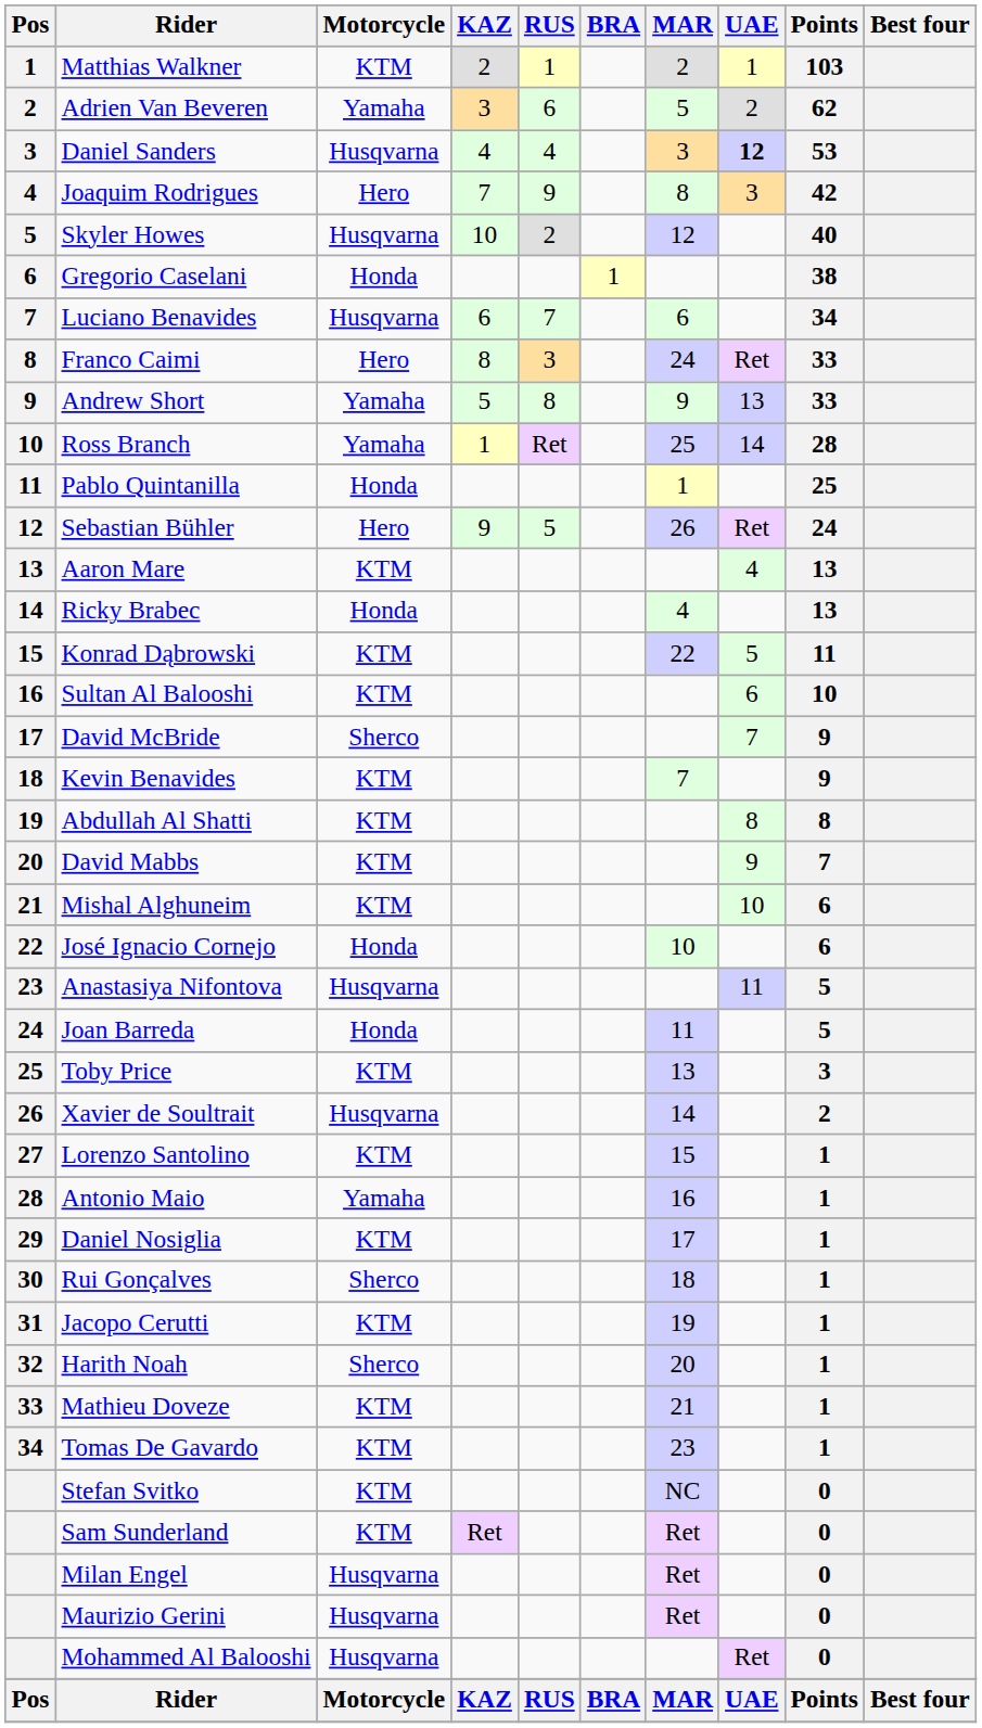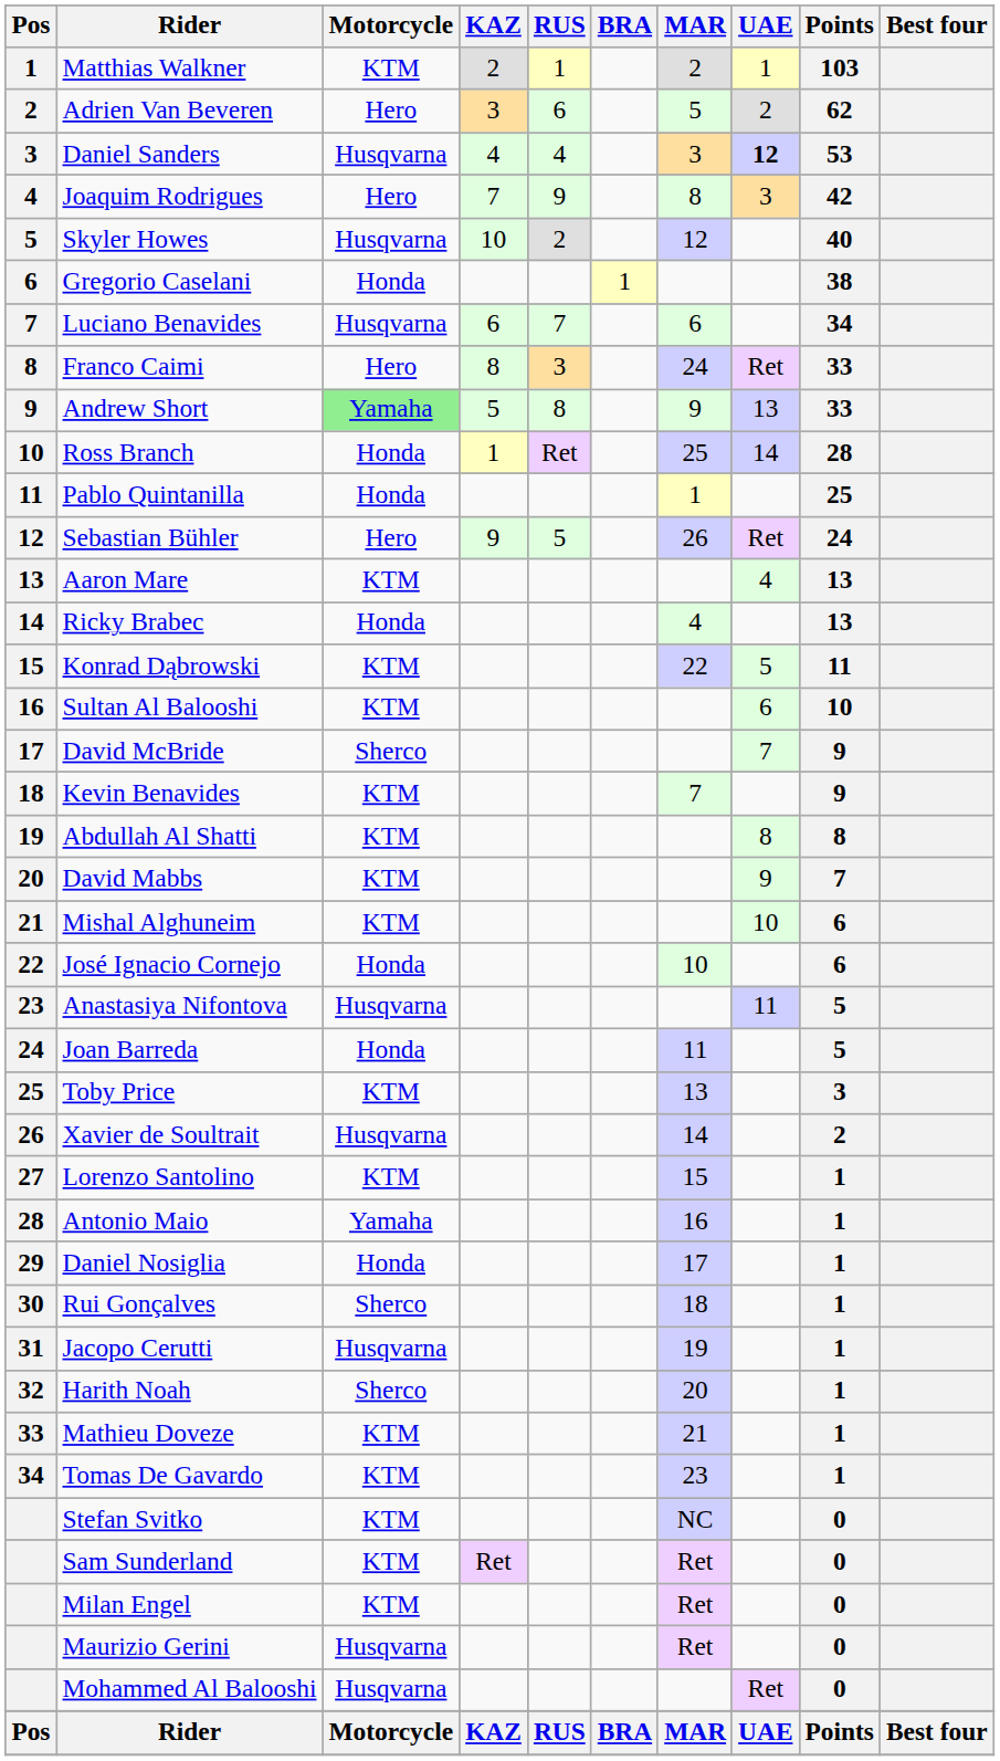Adrien Van Beveren | Motorcycle: Yamaha -> Hero
Andrew Short | Motorcycle: no background -> lightgreen background
Ross Branch | Motorcycle: Yamaha -> Honda
Daniel Nosiglia | Motorcycle: KTM -> Honda
Jacopo Cerutti | Motorcycle: KTM -> Husqvarna
Milan Engel | Motorcycle: Husqvarna -> KTM
